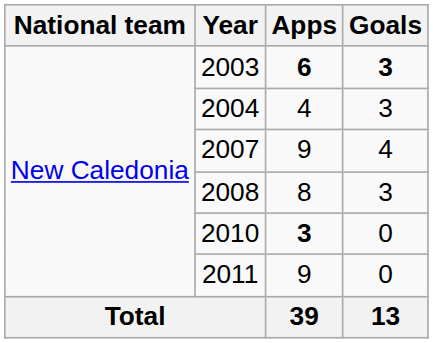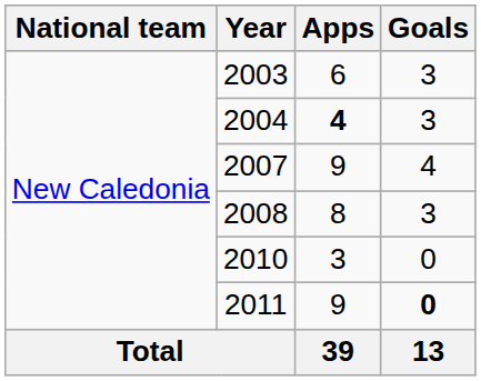2003 | Apps: bold -> normal
2003 | Goals: bold -> normal
2004 | Apps: normal -> bold
2010 | Apps: bold -> normal
2011 | Goals: normal -> bold
